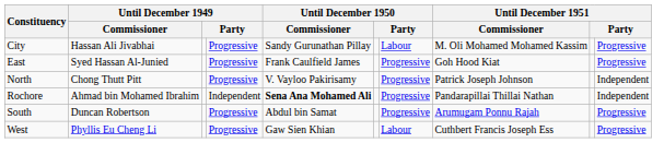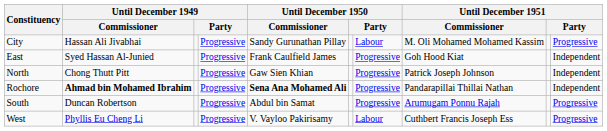East | column 10: Progressive -> Independent
North | Until December 1950 / Commissioner: V. Vayloo Pakirisamy -> Gaw Sien Khian
Rochore | Until December 1949 / Commissioner: normal -> bold
Rochore | column 4: Independent -> Progressive
West | Until December 1950 / Commissioner: Gaw Sien Khian -> V. Vayloo Pakirisamy
